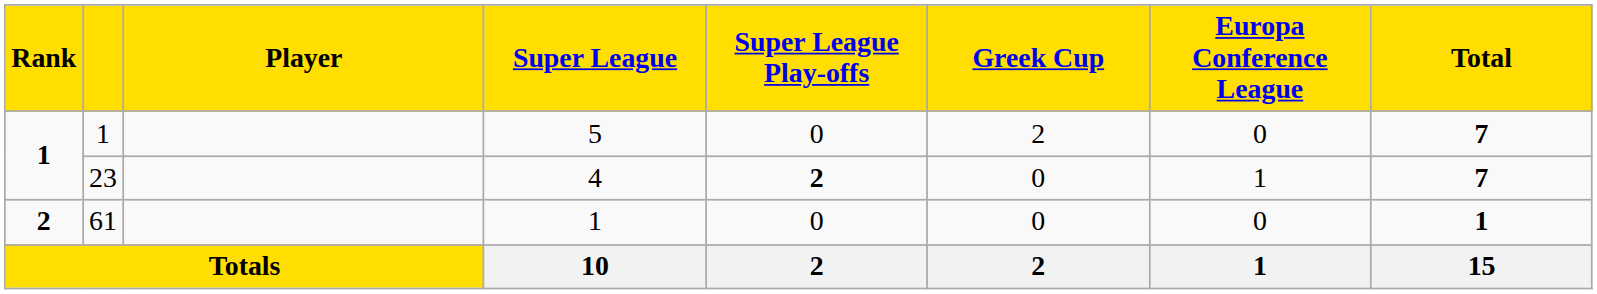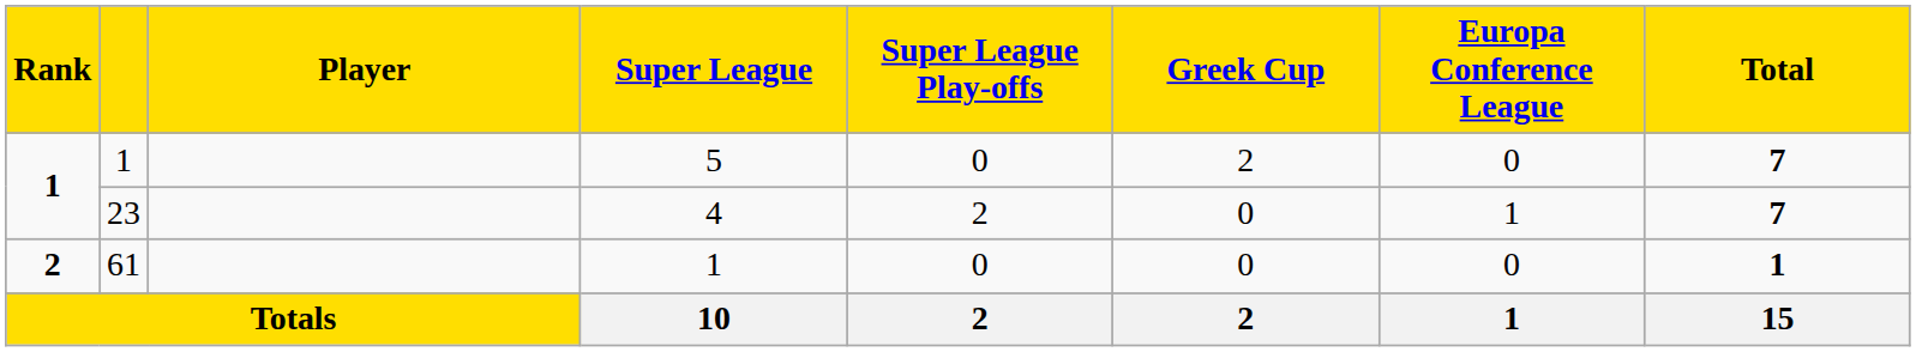23 | Super League Play-offs: bold -> normal
